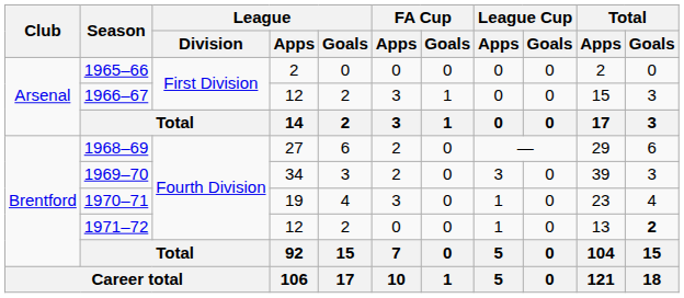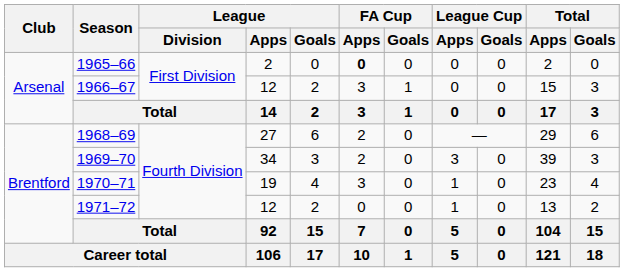1965–66 | FA Cup / Apps: normal -> bold
1971–72 | Total / Goals: bold -> normal
